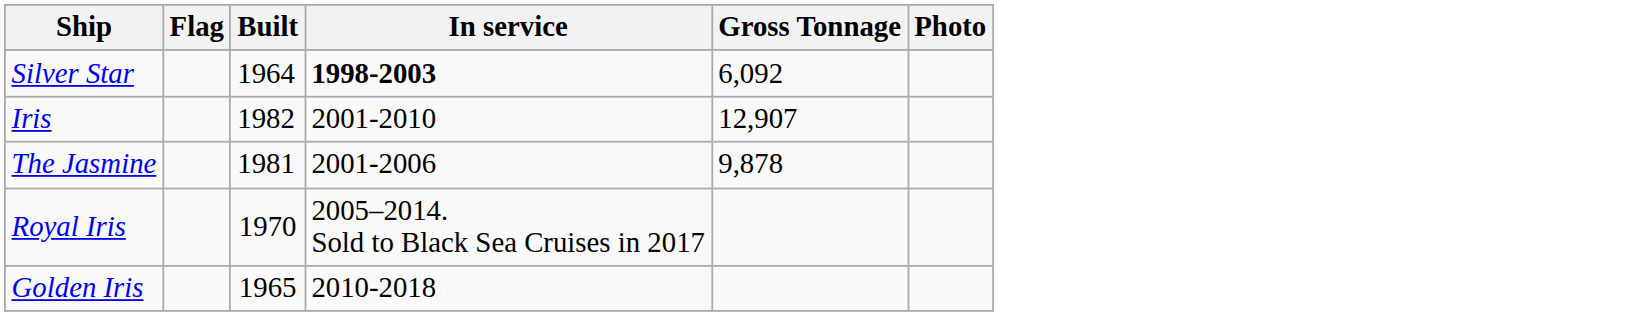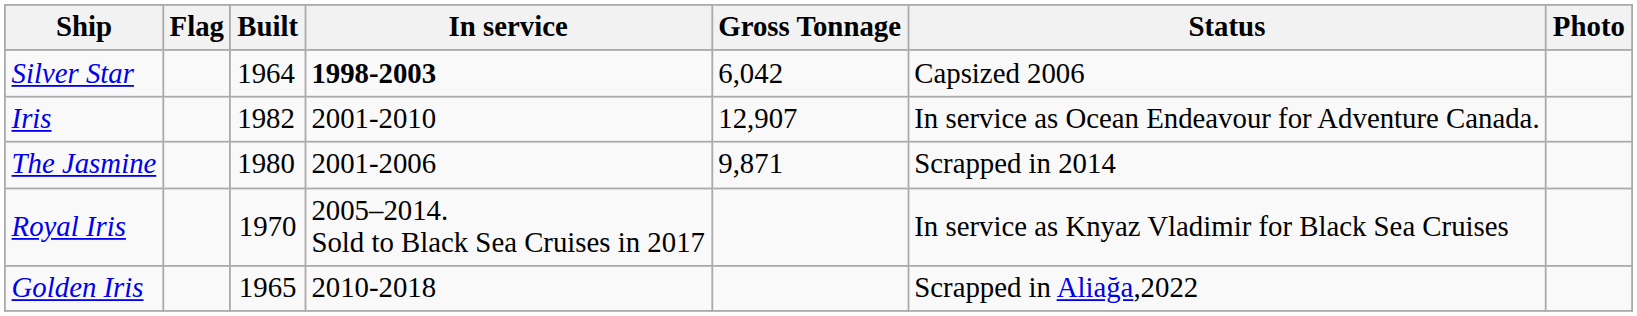+ column: Status | Capsized 2006 | In service as Ocean Endeavour for Adventure Canada. | Scrapped in 2014 | In service as Knyaz Vladimir for Black Sea Cruises | Scrapped in Aliağa,2022
Silver Star | Gross Tonnage: 6,092 -> 6,042
The Jasmine | Built: 1981 -> 1980
The Jasmine | Gross Tonnage: 9,878 -> 9,871
